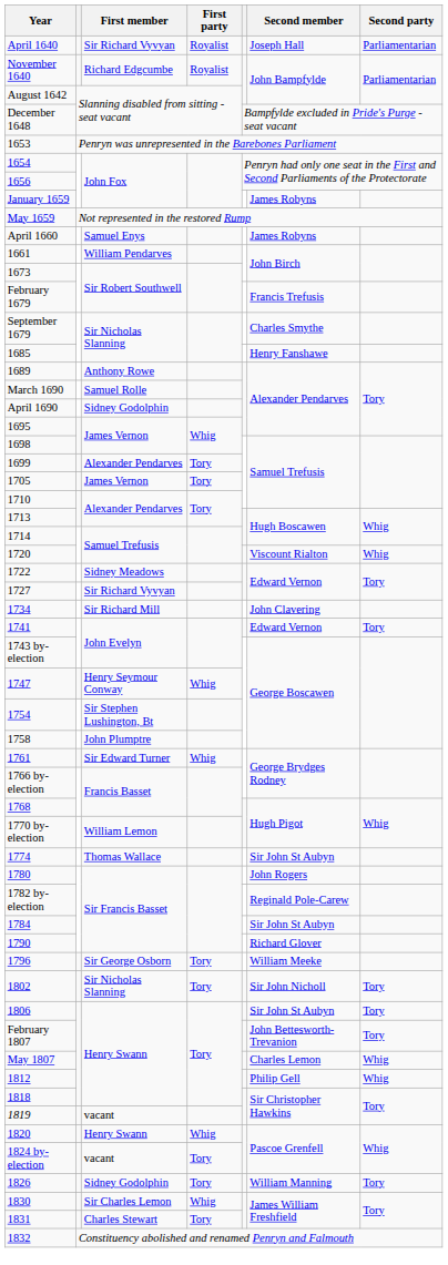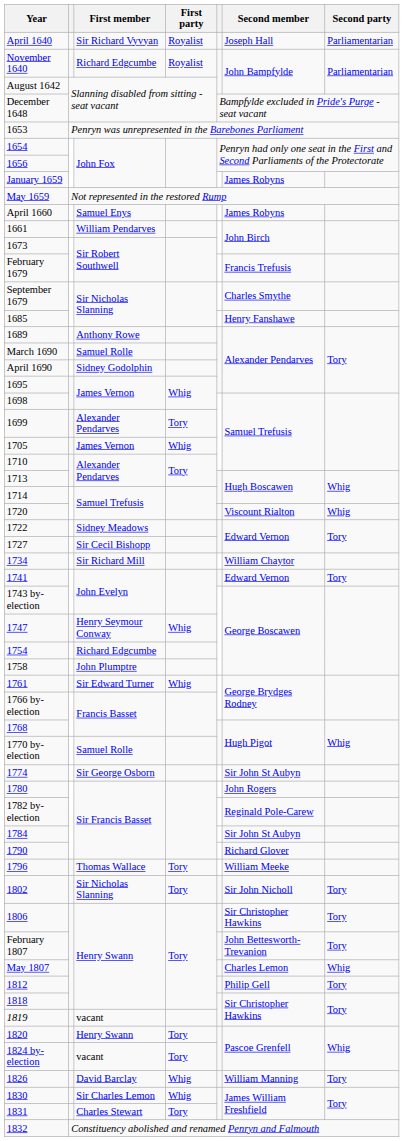1705 | First party: Tory -> Whig
1727 | First member: Sir Richard Vyvyan -> Sir Cecil Bishopp
1734 | Second member: John Clavering -> William Chaytor
1754 | First member: Sir Stephen Lushington, Bt -> Richard Edgcumbe
1770 by-election | First member: William Lemon -> Samuel Rolle
1774 | First member: Thomas Wallace -> Sir George Osborn
1796 | First member: Sir George Osborn -> Thomas Wallace
1806 | Second member: Sir John St Aubyn -> Sir Christopher Hawkins
1812 | Second party: Whig -> Tory
1820 | First party: Whig -> Tory
1826 | First member: Sidney Godolphin -> David Barclay
1826 | First party: Tory -> Whig
